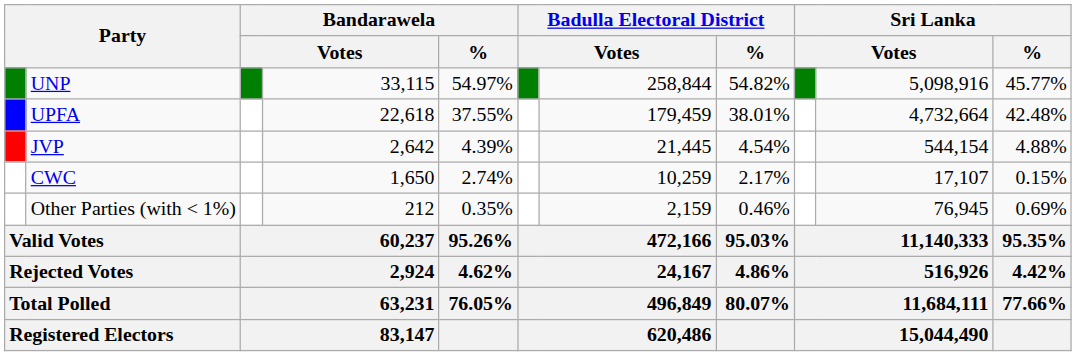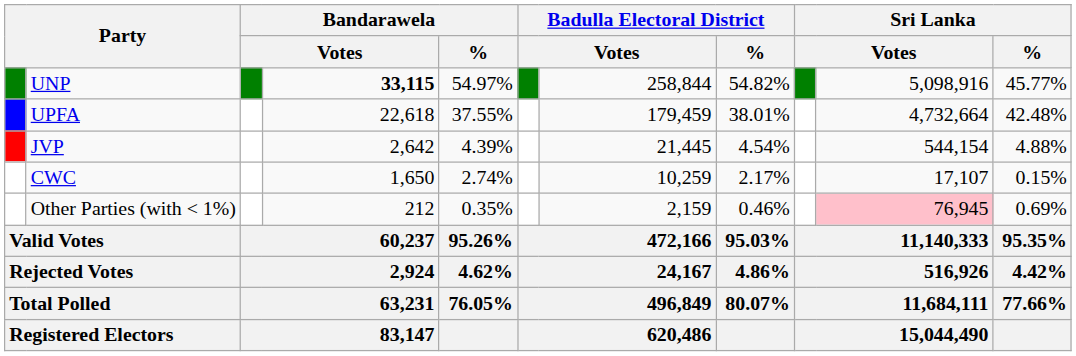UNP | column 4: normal -> bold
Other Parties (with < 1%) | column 10: no background -> pink background
